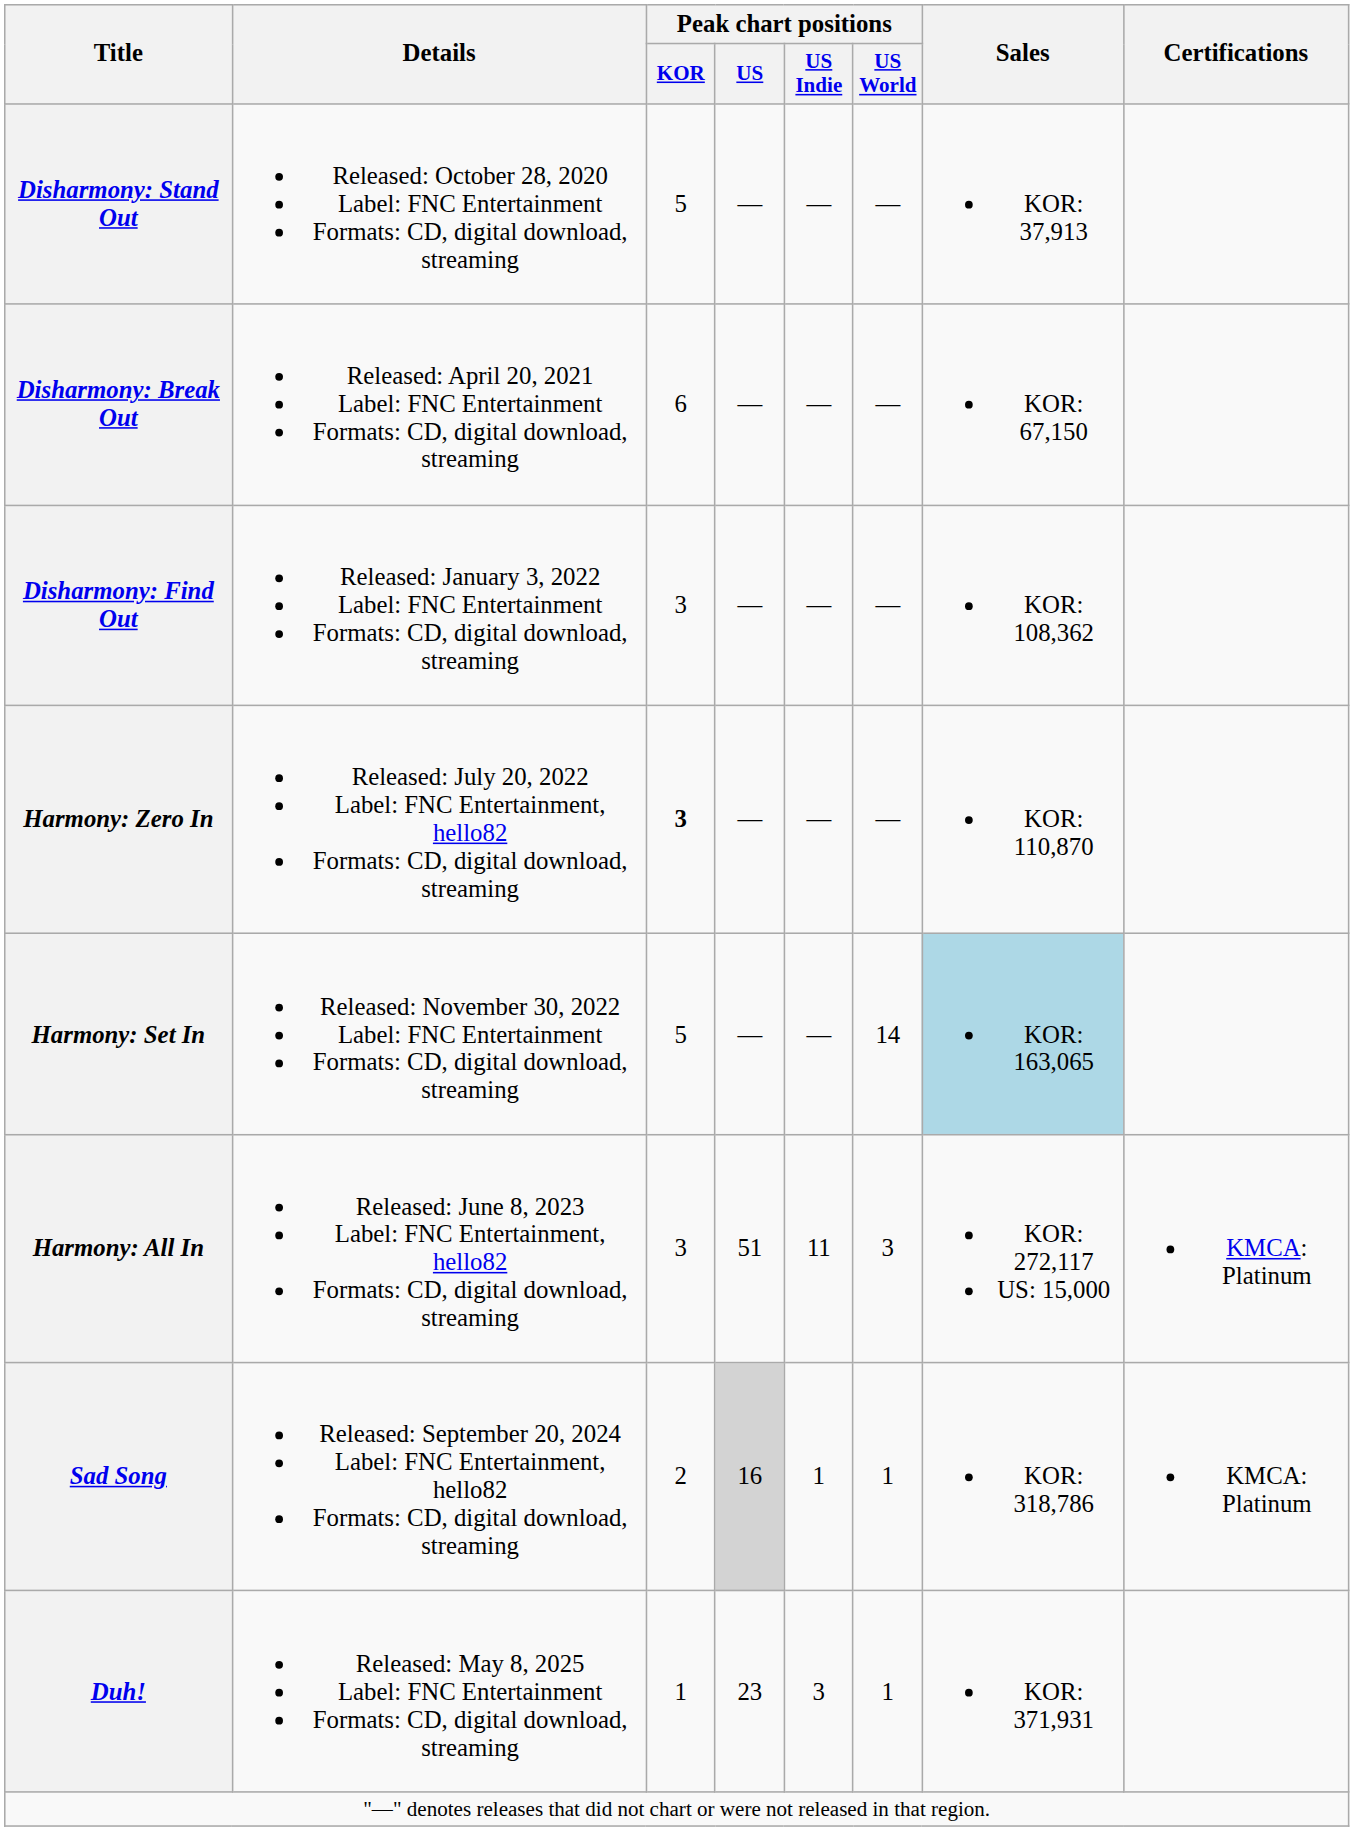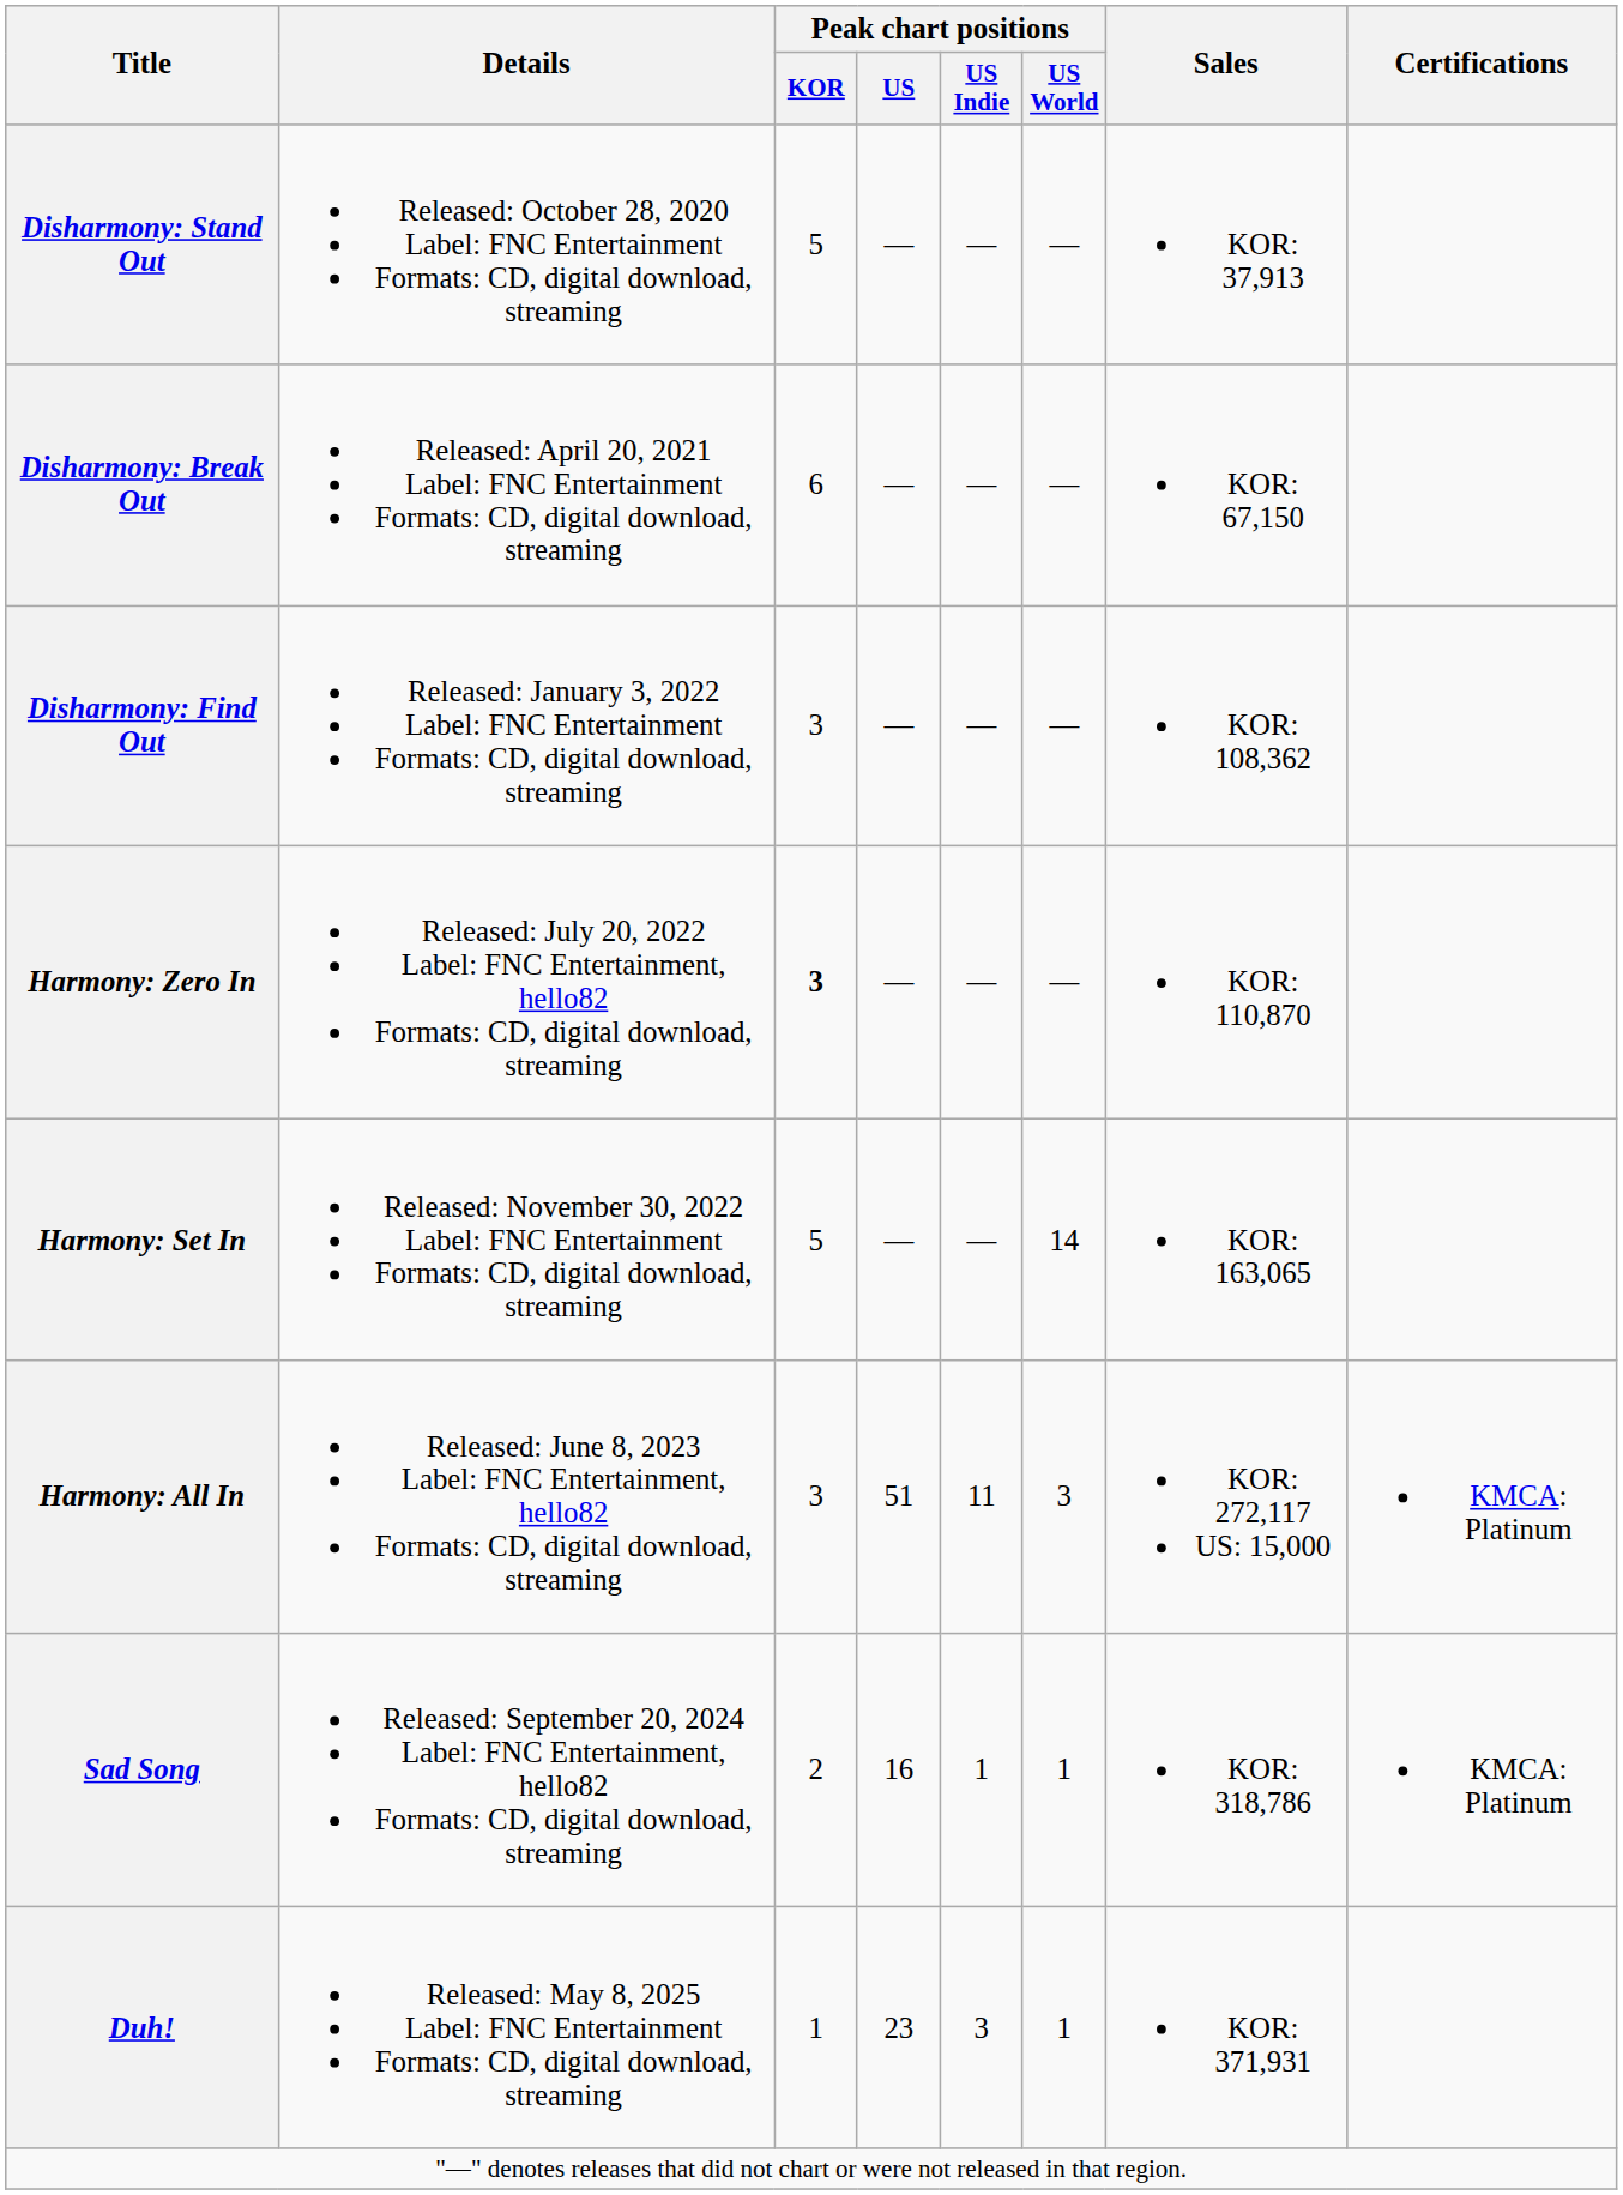Harmony: Set In | Sales: lightblue background -> no background
Sad Song | Peak chart positions / US: lightgrey background -> no background
